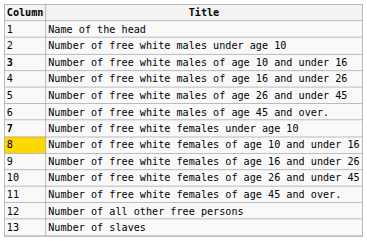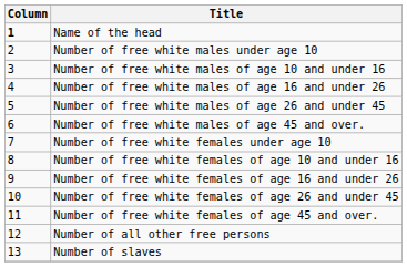Name of the head | Column: normal -> bold
Number of free white males of age 10 and under 16 | Column: bold -> normal
Number of free white females under age 10 | Column: bold -> normal
Number of free white females of age 10 and under 16 | Column: gold background -> no background
